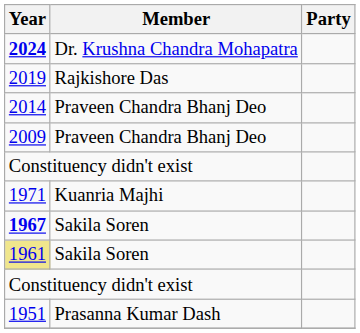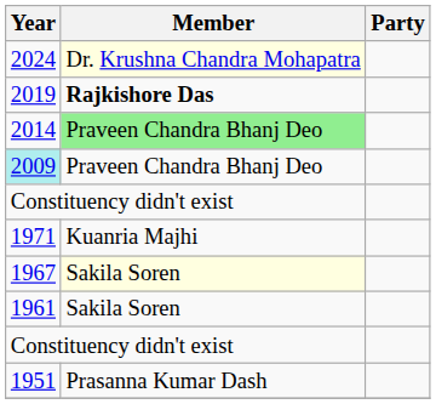2024 | Year: bold -> normal
2024 | Member: no background -> lightyellow background
2019 | Member: normal -> bold
2014 | Member: no background -> lightgreen background
2009 | Year: no background -> paleturquoise background
1967 | Year: bold -> normal
1967 | Member: no background -> lightyellow background
1961 | Year: khaki background -> no background
